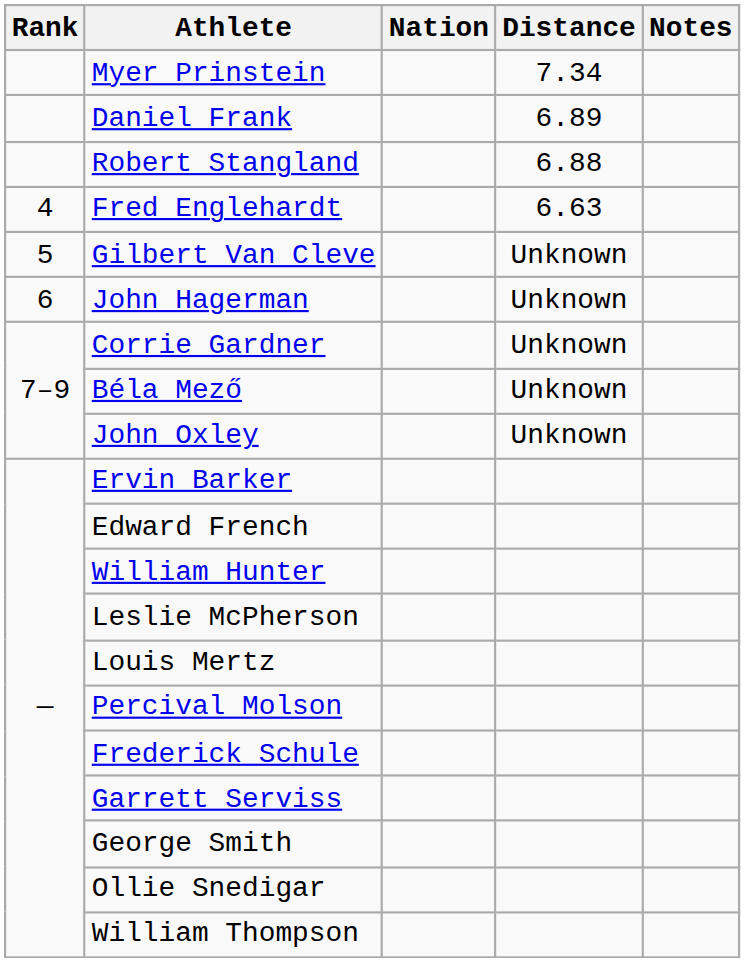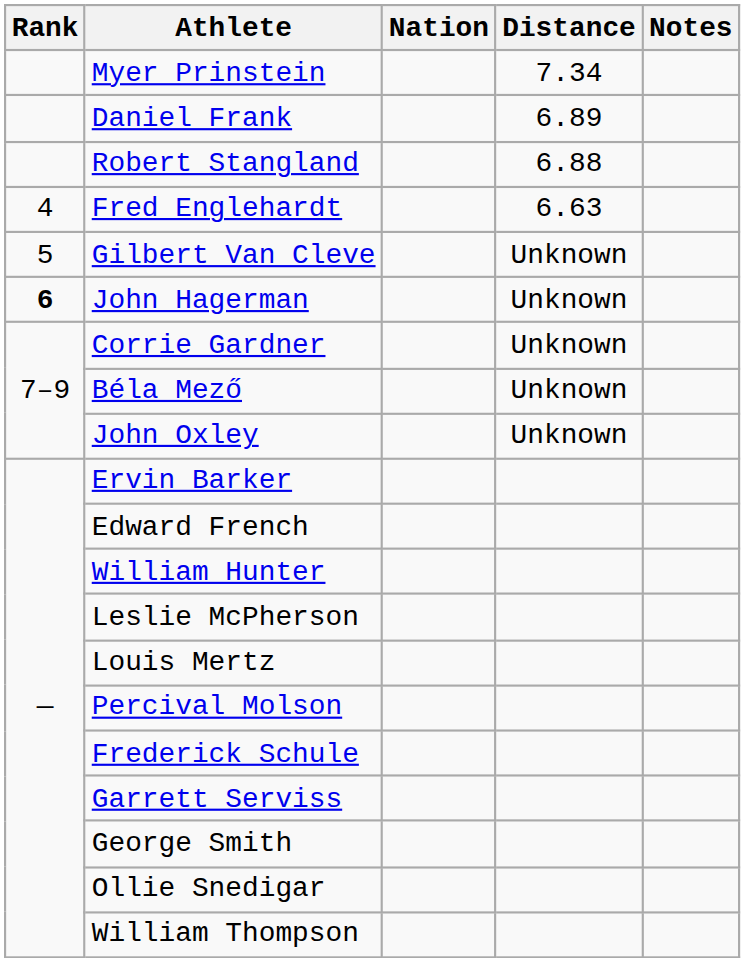John Hagerman | Rank: normal -> bold
